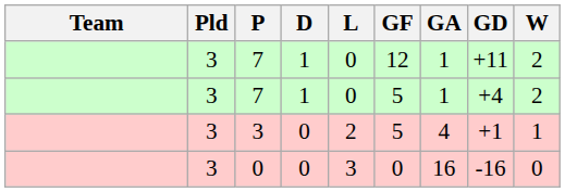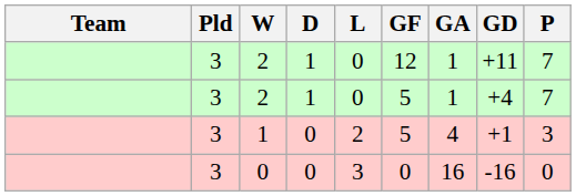columns swapped: W <-> P
